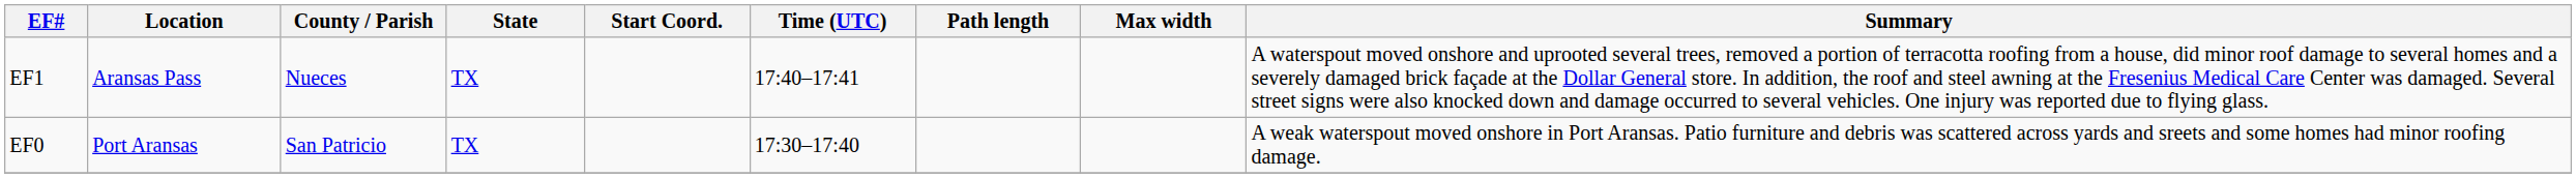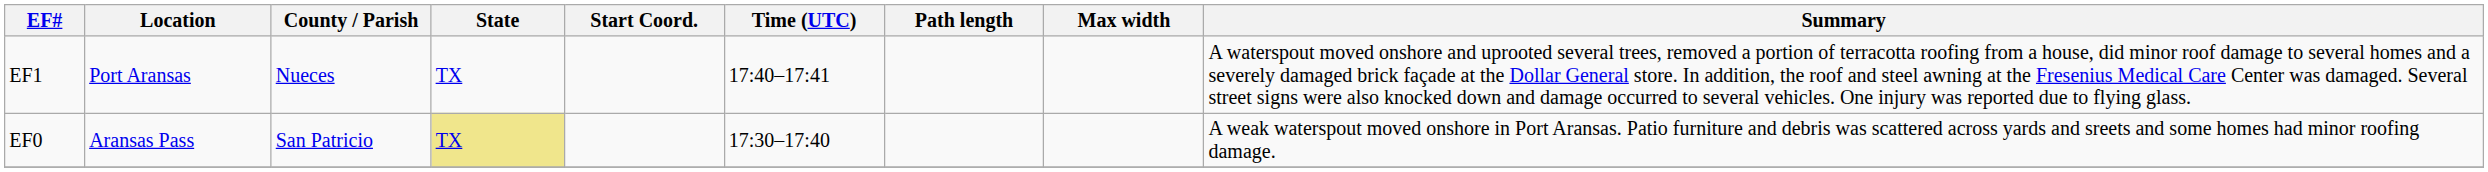EF1 | Location: Aransas Pass -> Port Aransas
EF0 | Location: Port Aransas -> Aransas Pass
EF0 | State: no background -> khaki background
